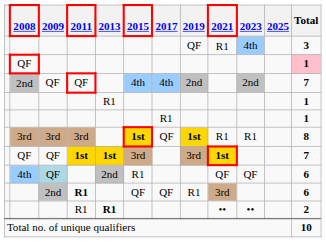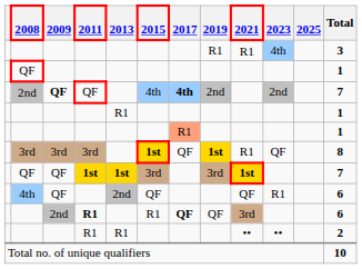row 2 | 2019: QF -> R1
row 3 | Total: pink background -> no background
row 4 | 2009: normal -> bold
row 4 | 2017: normal -> bold
row 6 | 2017: no background -> lightsalmon background
row 7 | 2023: R1 -> QF
row 9 | 2009: lightblue background -> no background
row 9 | 2015: R1 -> QF
row 9 | 2023: QF -> R1
row 10 | 2015: QF -> R1
row 10 | 2017: normal -> bold
row 10 | 2019: R1 -> QF
row 11 | 2013: bold -> normal
